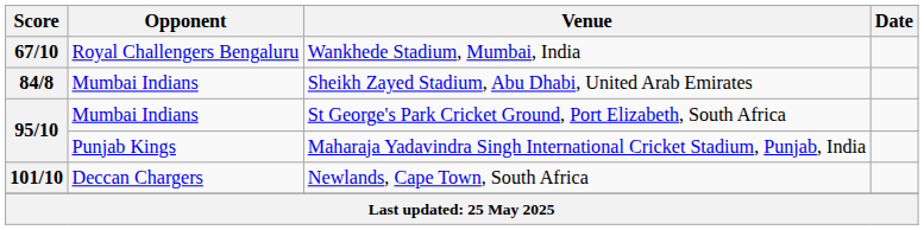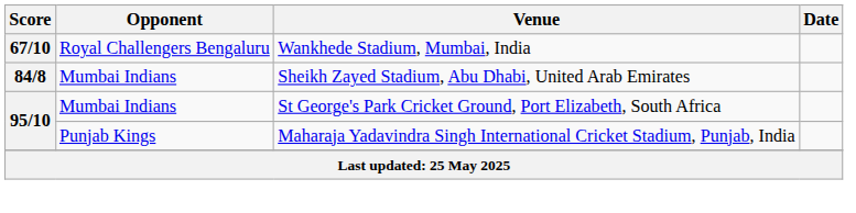- row: 101/10 | Deccan Chargers | Newlands, Cape Town, South Africa
